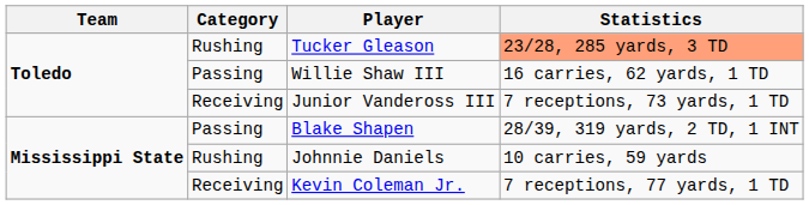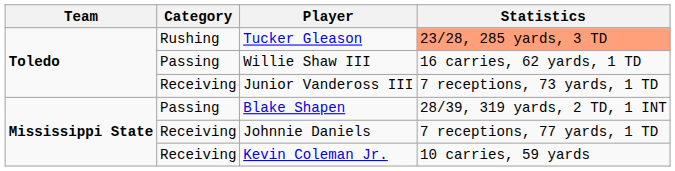Johnnie Daniels | Category: Rushing -> Receiving
Johnnie Daniels | Statistics: 10 carries, 59 yards -> 7 receptions, 77 yards, 1 TD
Kevin Coleman Jr. | Statistics: 7 receptions, 77 yards, 1 TD -> 10 carries, 59 yards
